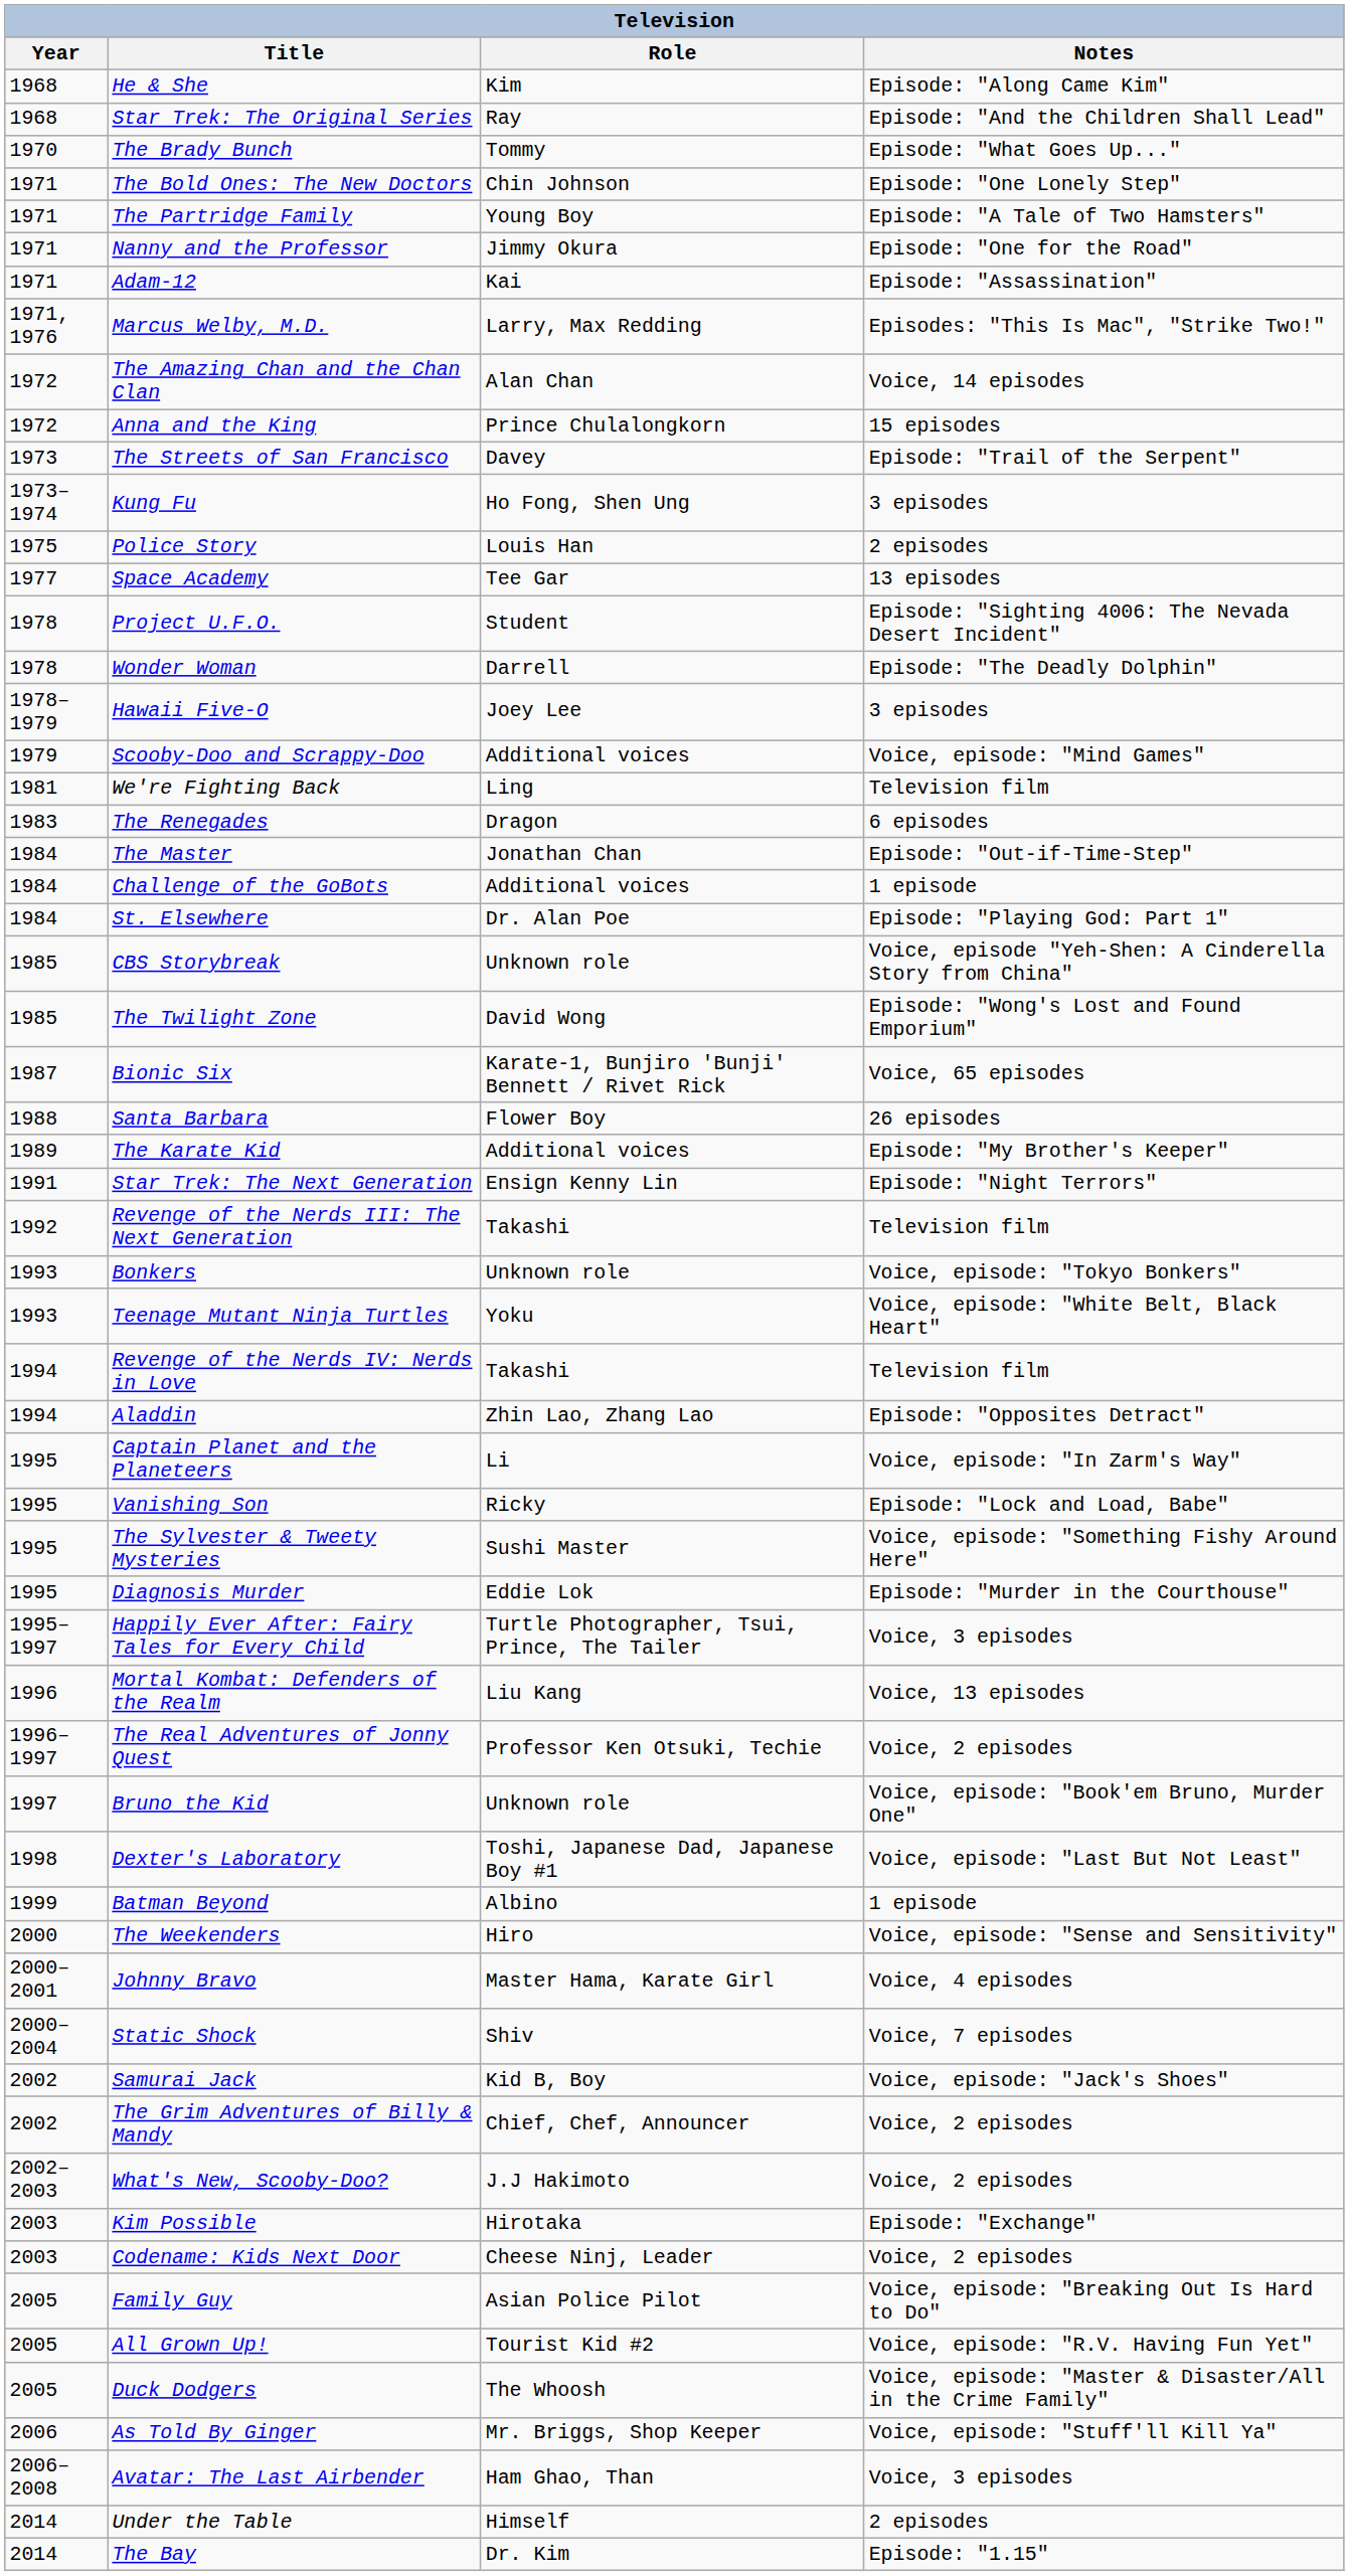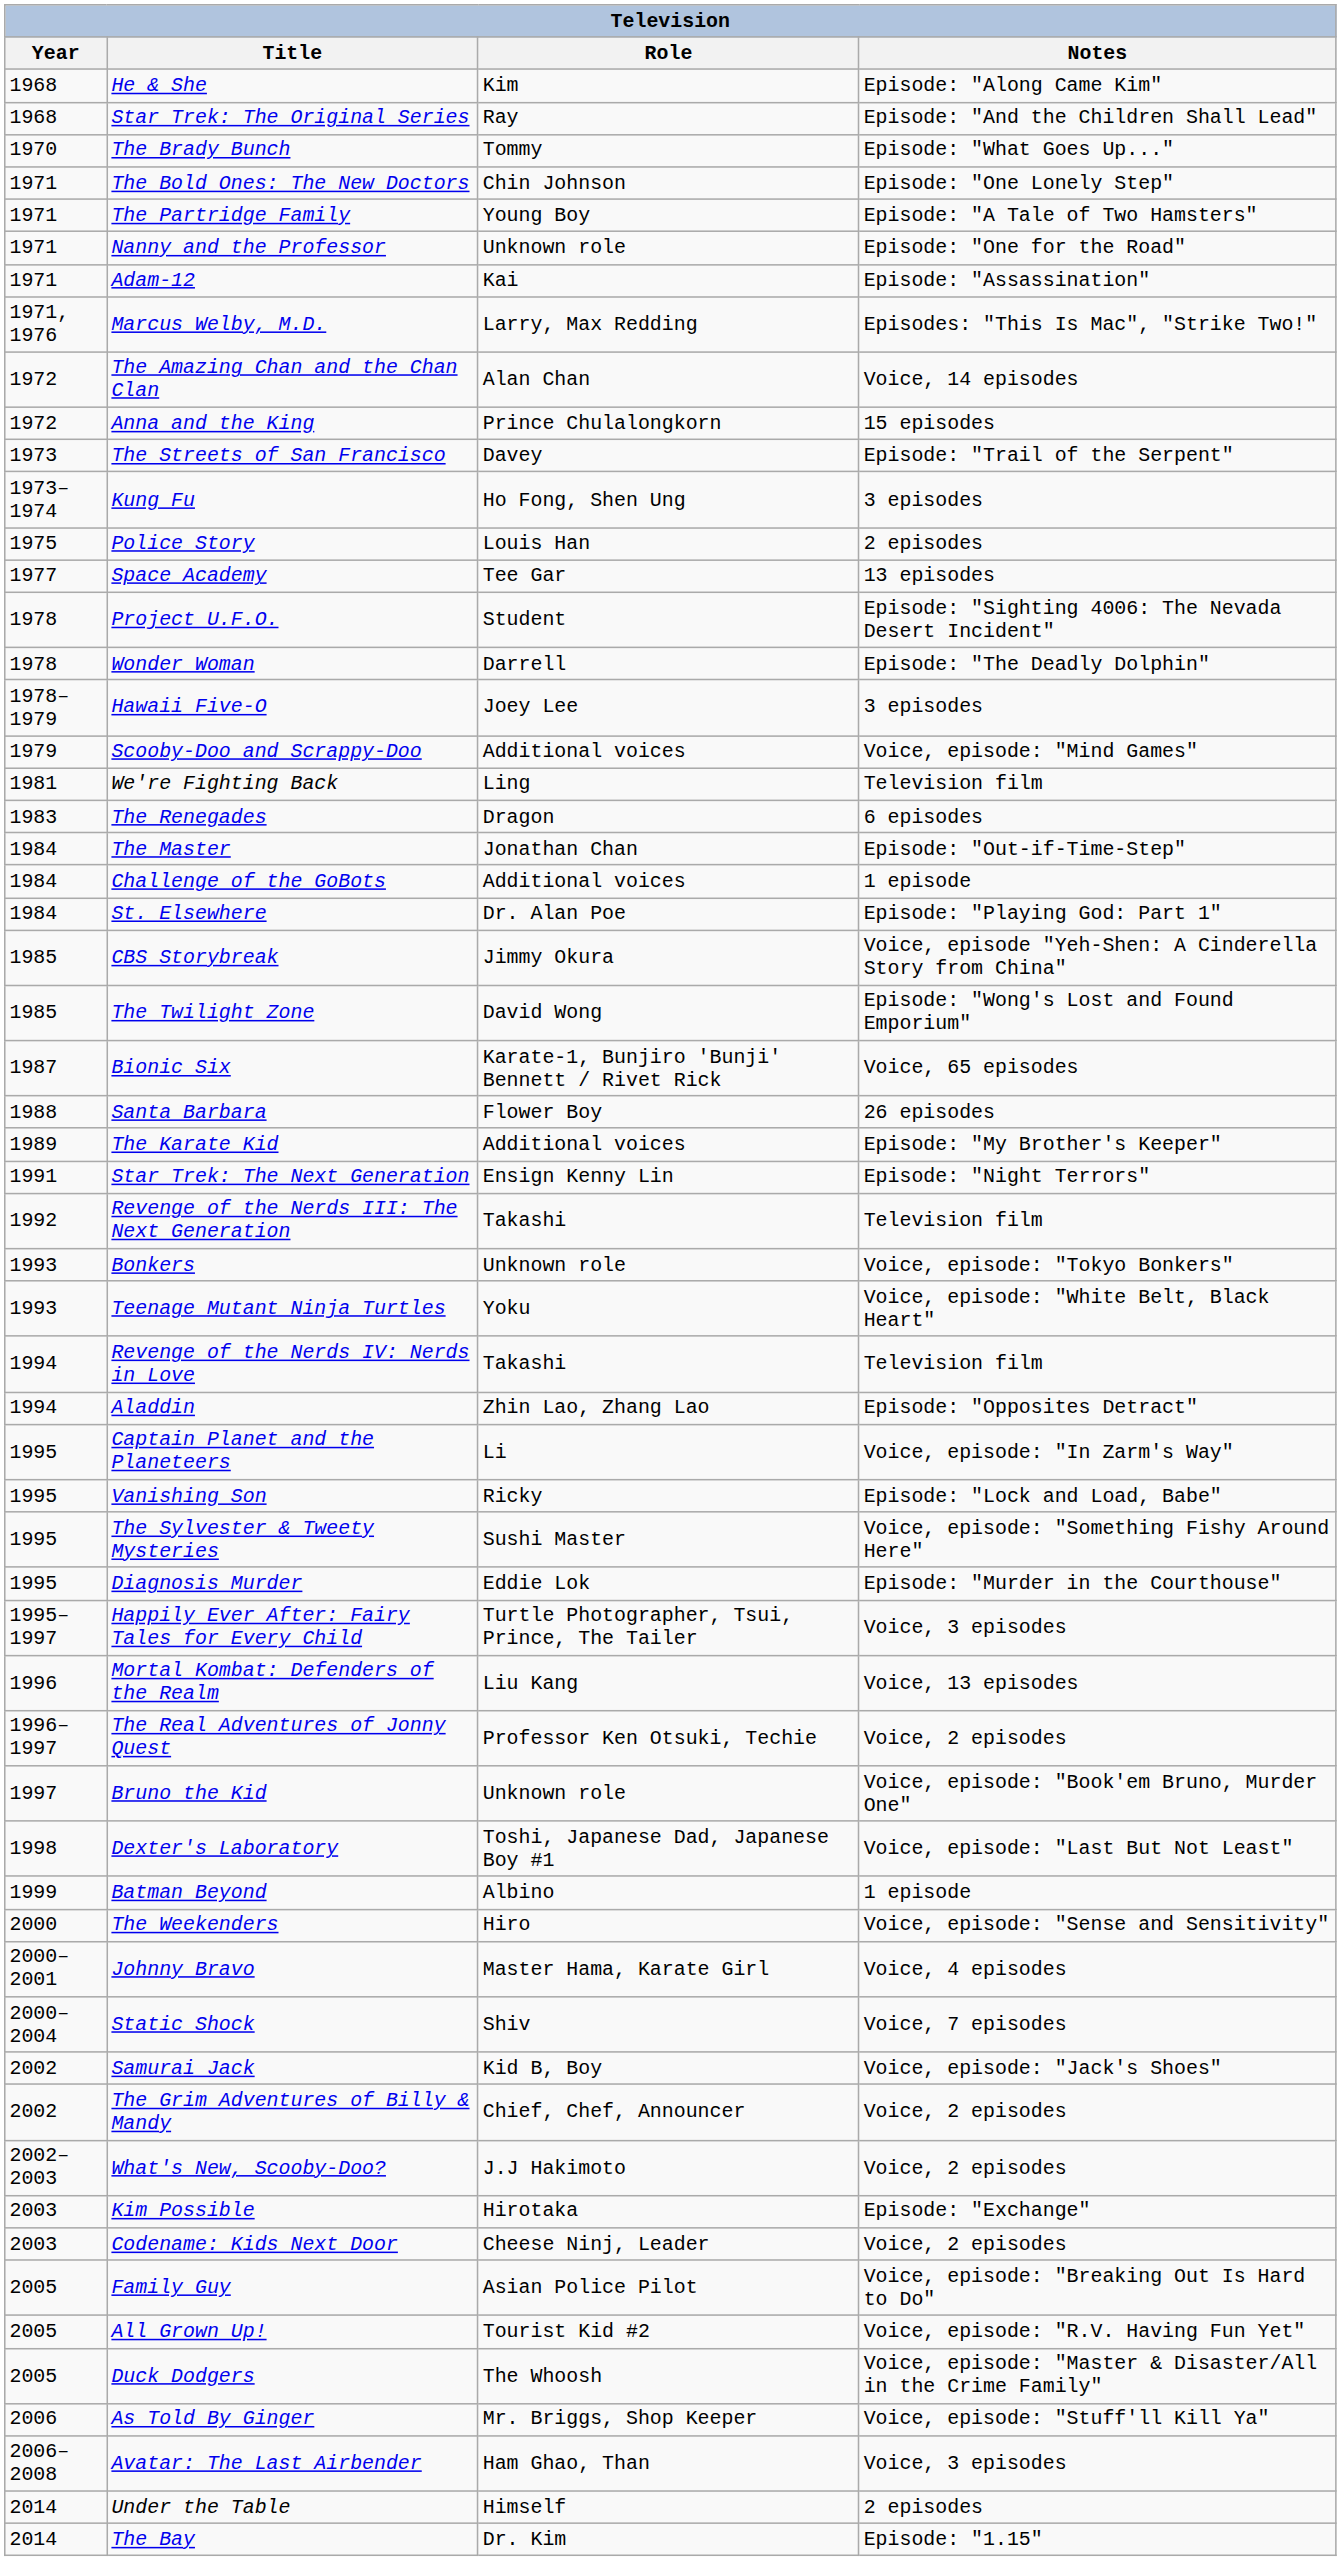Nanny and the Professor | Role: Jimmy Okura -> Unknown role
CBS Storybreak | Role: Unknown role -> Jimmy Okura
